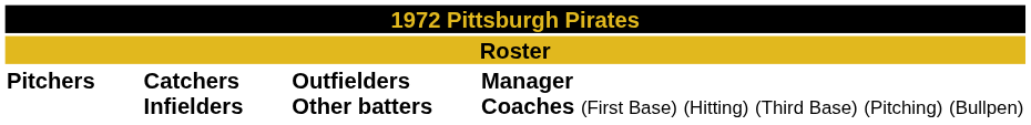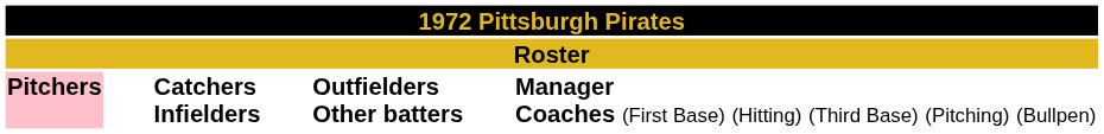Pitchers | column 1: no background -> pink background
